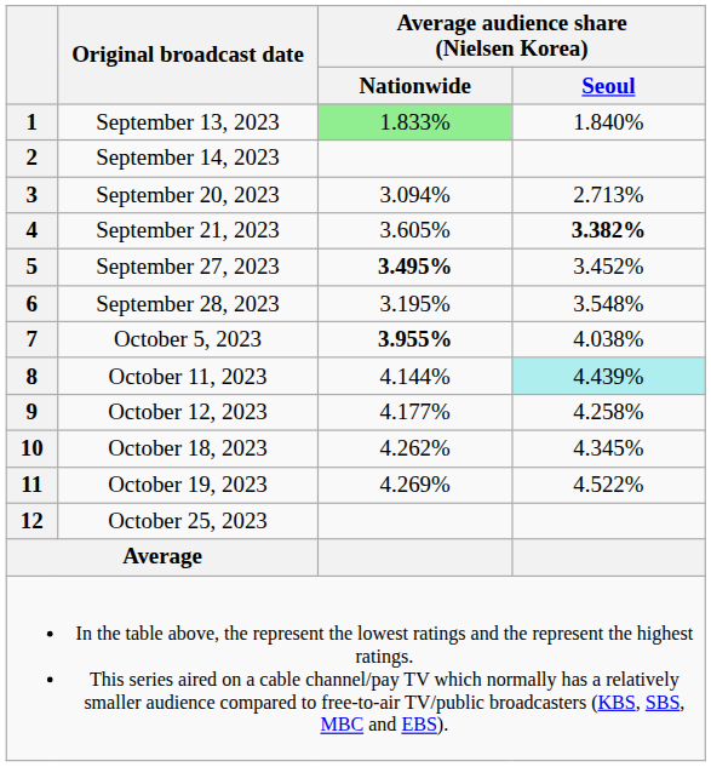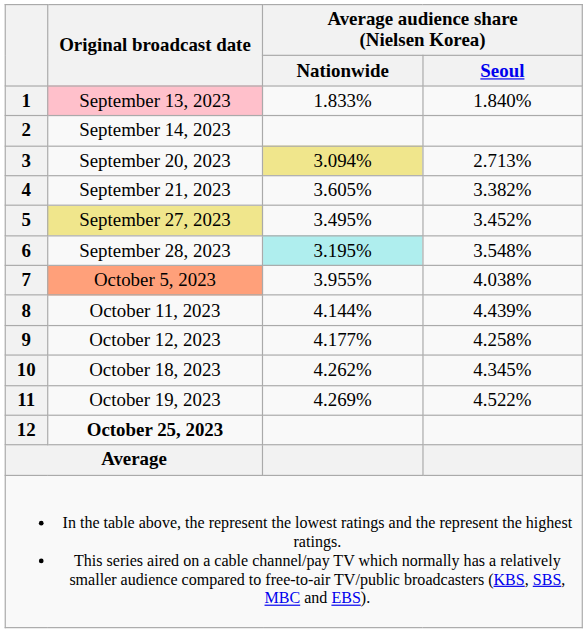1 | Original broadcast date: no background -> pink background
1 | Average audience share (Nielsen Korea) / Nationwide: lightgreen background -> no background
3 | Average audience share (Nielsen Korea) / Nationwide: no background -> khaki background
4 | Average audience share (Nielsen Korea) / Seoul: bold -> normal
5 | Original broadcast date: no background -> khaki background
5 | Average audience share (Nielsen Korea) / Nationwide: bold -> normal
6 | Average audience share (Nielsen Korea) / Nationwide: no background -> paleturquoise background
7 | Original broadcast date: no background -> lightsalmon background
7 | Average audience share (Nielsen Korea) / Nationwide: bold -> normal
8 | Average audience share (Nielsen Korea) / Seoul: paleturquoise background -> no background
12 | Original broadcast date: normal -> bold
